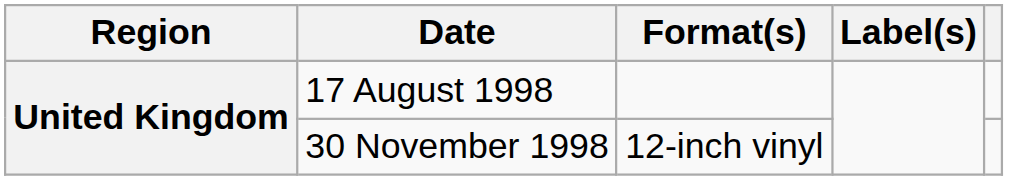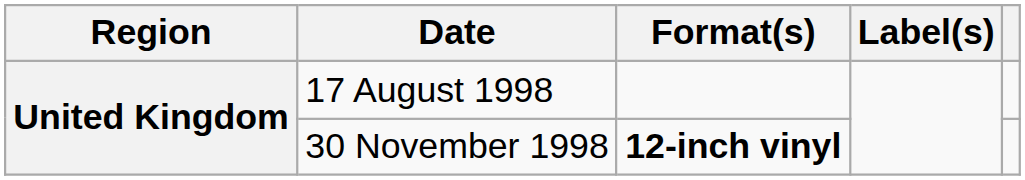30 November 1998 | Format(s): normal -> bold
